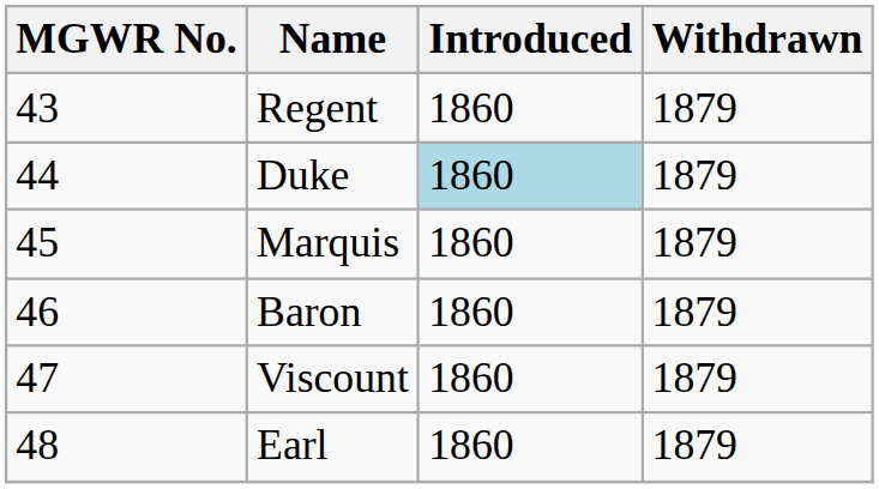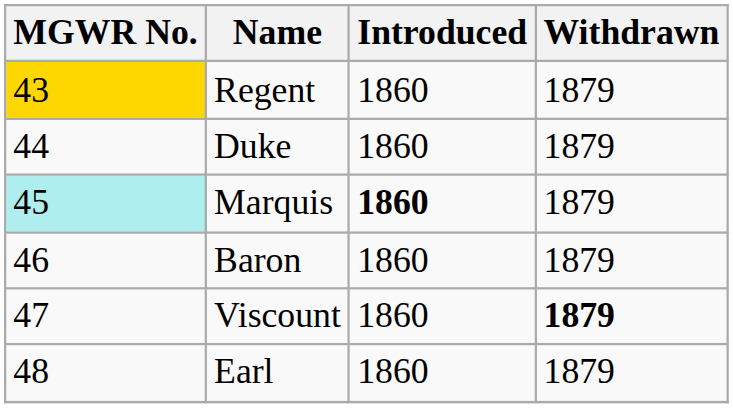Regent | MGWR No.: no background -> gold background
Duke | Introduced: lightblue background -> no background
Marquis | MGWR No.: no background -> paleturquoise background
Marquis | Introduced: normal -> bold
Viscount | Withdrawn: normal -> bold
